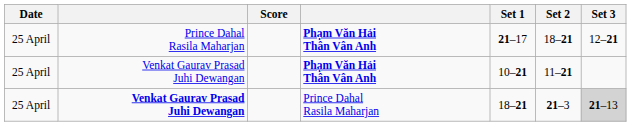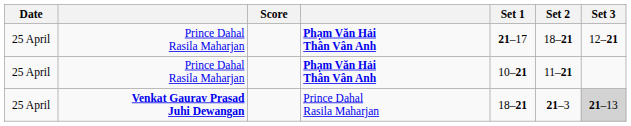row 3 | column 2: Venkat Gaurav Prasad Juhi Dewangan -> Prince Dahal Rasila Maharjan
